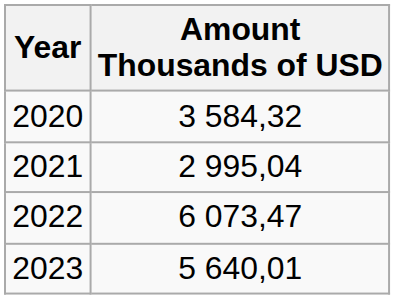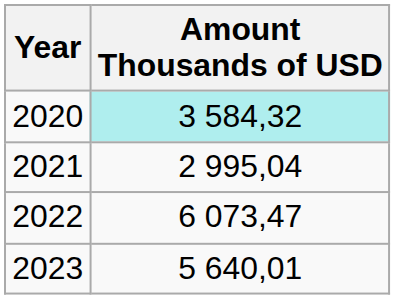2020 | Amount Thousands of USD: no background -> paleturquoise background
